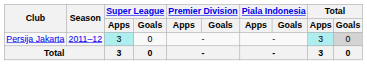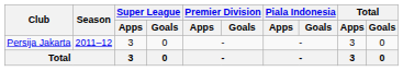Persija Jakarta | Super League / Apps: paleturquoise background -> no background
Persija Jakarta | Total / Apps: paleturquoise background -> no background
Persija Jakarta | Total / Goals: lightgrey background -> no background
